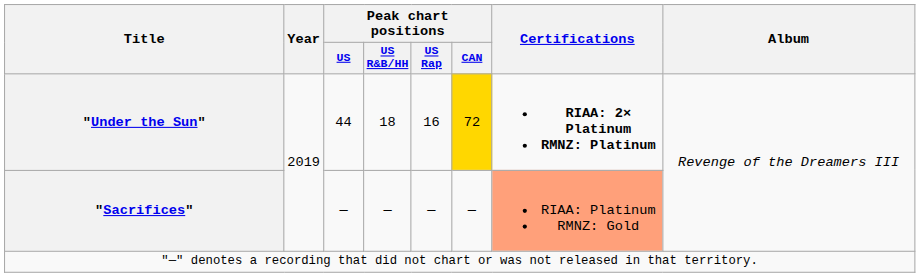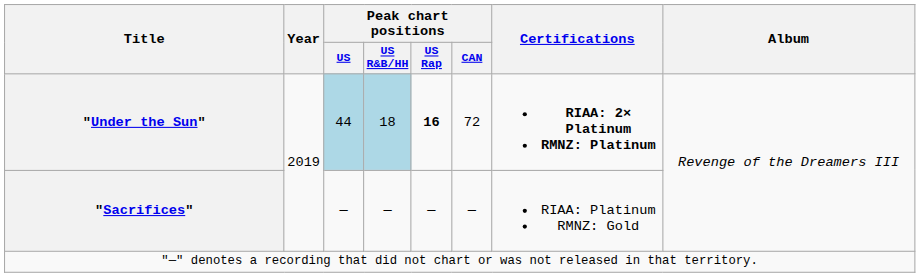"Under the Sun" | Peak chart positions / US: no background -> lightblue background
"Under the Sun" | Peak chart positions / US R&B/HH: no background -> lightblue background
"Under the Sun" | Peak chart positions / US Rap: normal -> bold
"Under the Sun" | Peak chart positions / CAN: gold background -> no background
"Sacrifices" | Certifications: lightsalmon background -> no background
